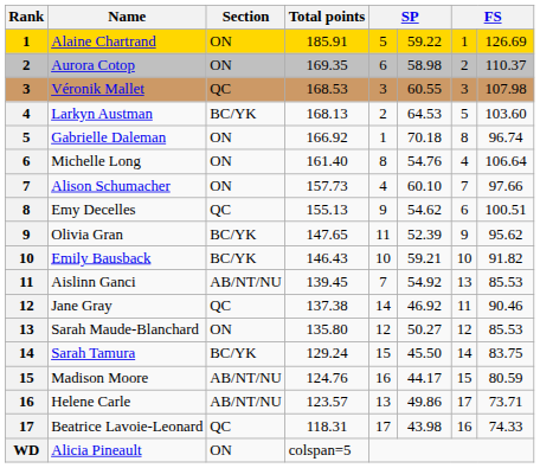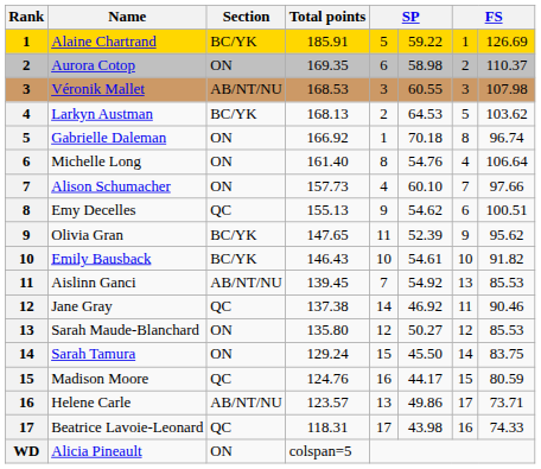Alaine Chartrand | Section: ON -> BC/YK
Véronik Mallet | Section: QC -> AB/NT/NU
Larkyn Austman | column 8: 103.60 -> 103.62
Emily Bausback | column 6: 59.21 -> 54.61
Sarah Tamura | Section: BC/YK -> ON
Madison Moore | Section: AB/NT/NU -> QC
